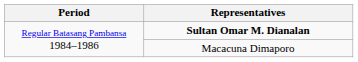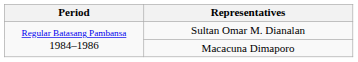Sultan Omar M. Dianalan | Representatives: bold -> normal
